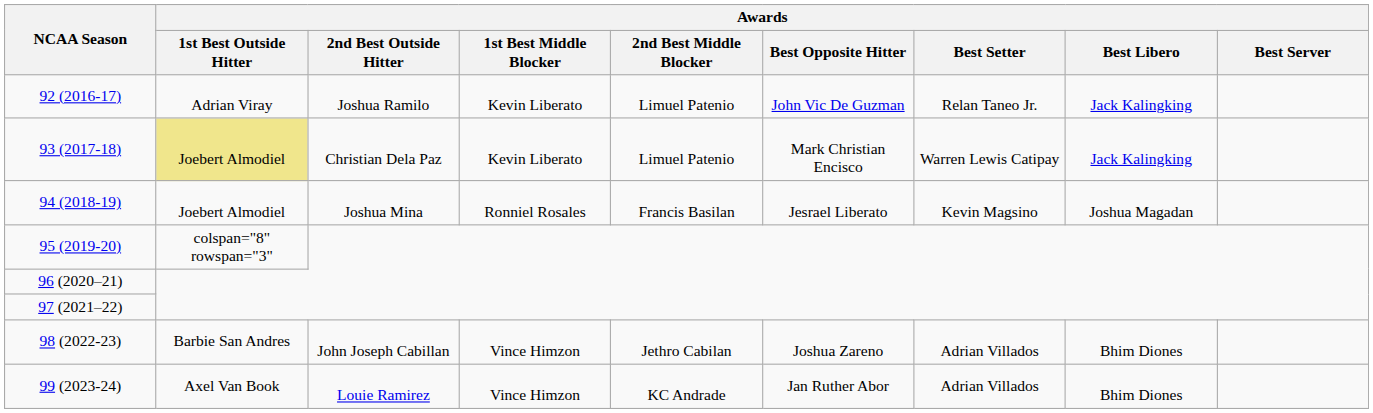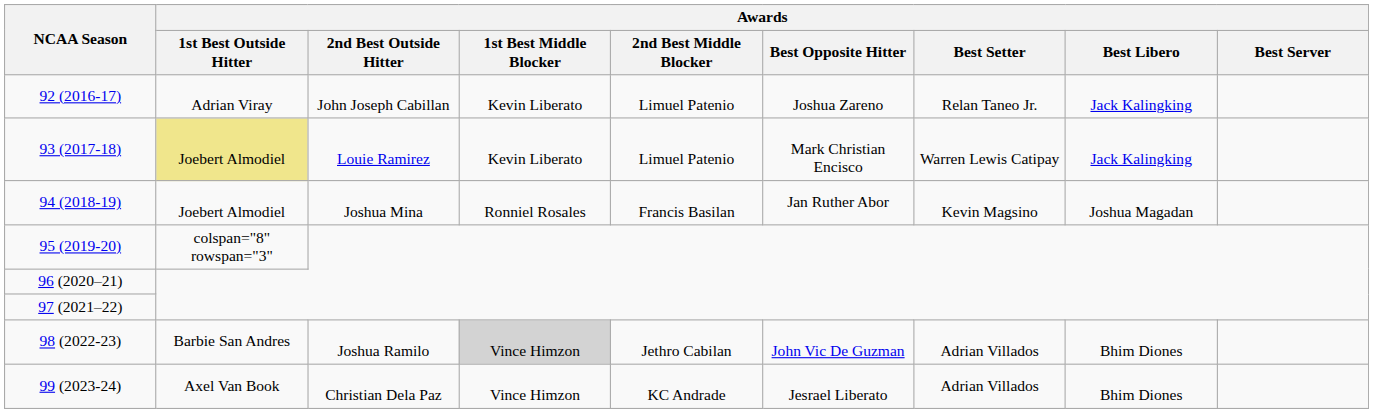92 (2016-17) | Awards / 2nd Best Outside Hitter: Joshua Ramilo -> John Joseph Cabillan
92 (2016-17) | Awards / Best Opposite Hitter: John Vic De Guzman -> Joshua Zareno
93 (2017-18) | Awards / 2nd Best Outside Hitter: Christian Dela Paz -> Louie Ramirez
94 (2018-19) | Awards / Best Opposite Hitter: Jesrael Liberato -> Jan Ruther Abor
98 (2022-23) | Awards / 2nd Best Outside Hitter: John Joseph Cabillan -> Joshua Ramilo
98 (2022-23) | Awards / 1st Best Middle Blocker: no background -> lightgrey background
98 (2022-23) | Awards / Best Opposite Hitter: Joshua Zareno -> John Vic De Guzman
99 (2023-24) | Awards / 2nd Best Outside Hitter: Louie Ramirez -> Christian Dela Paz
99 (2023-24) | Awards / Best Opposite Hitter: Jan Ruther Abor -> Jesrael Liberato
